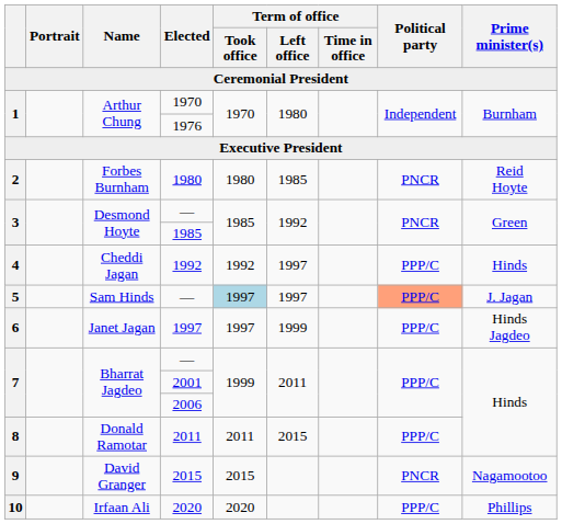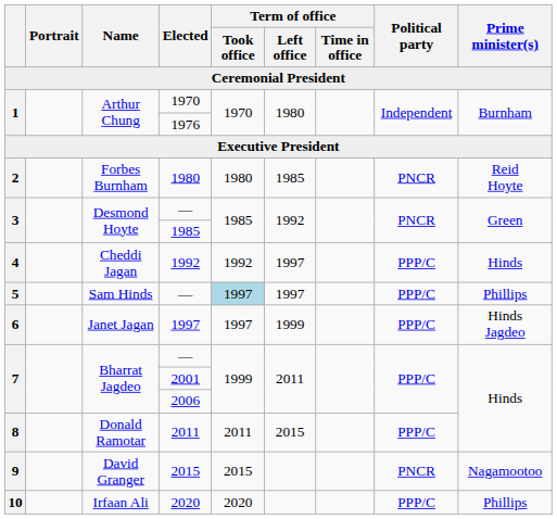5 / — | Political party: lightsalmon background -> no background
5 / — | Prime minister(s): J. Jagan -> Phillips
